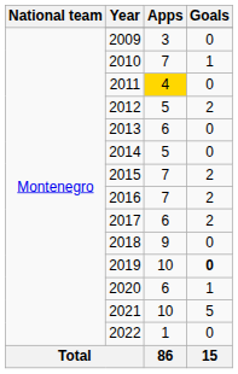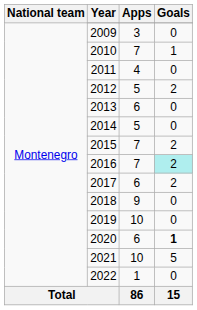2011 | Apps: gold background -> no background
2016 | Goals: no background -> paleturquoise background
2019 | Goals: bold -> normal
2020 | Goals: normal -> bold
